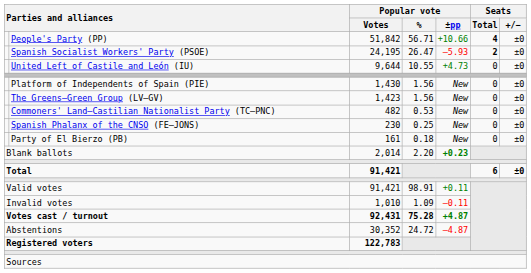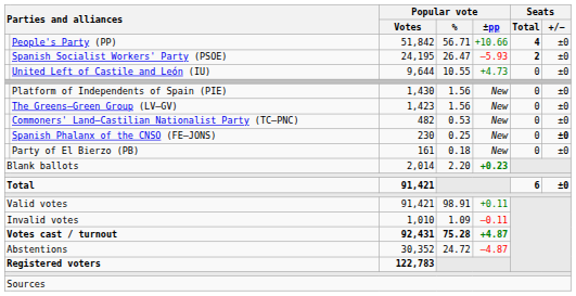Spanish Phalanx of the CNSO (FE–JONS) | Seats / +/−: normal -> bold
